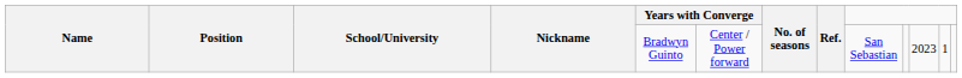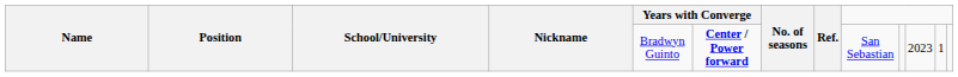row 2 | column 6: normal -> bold
